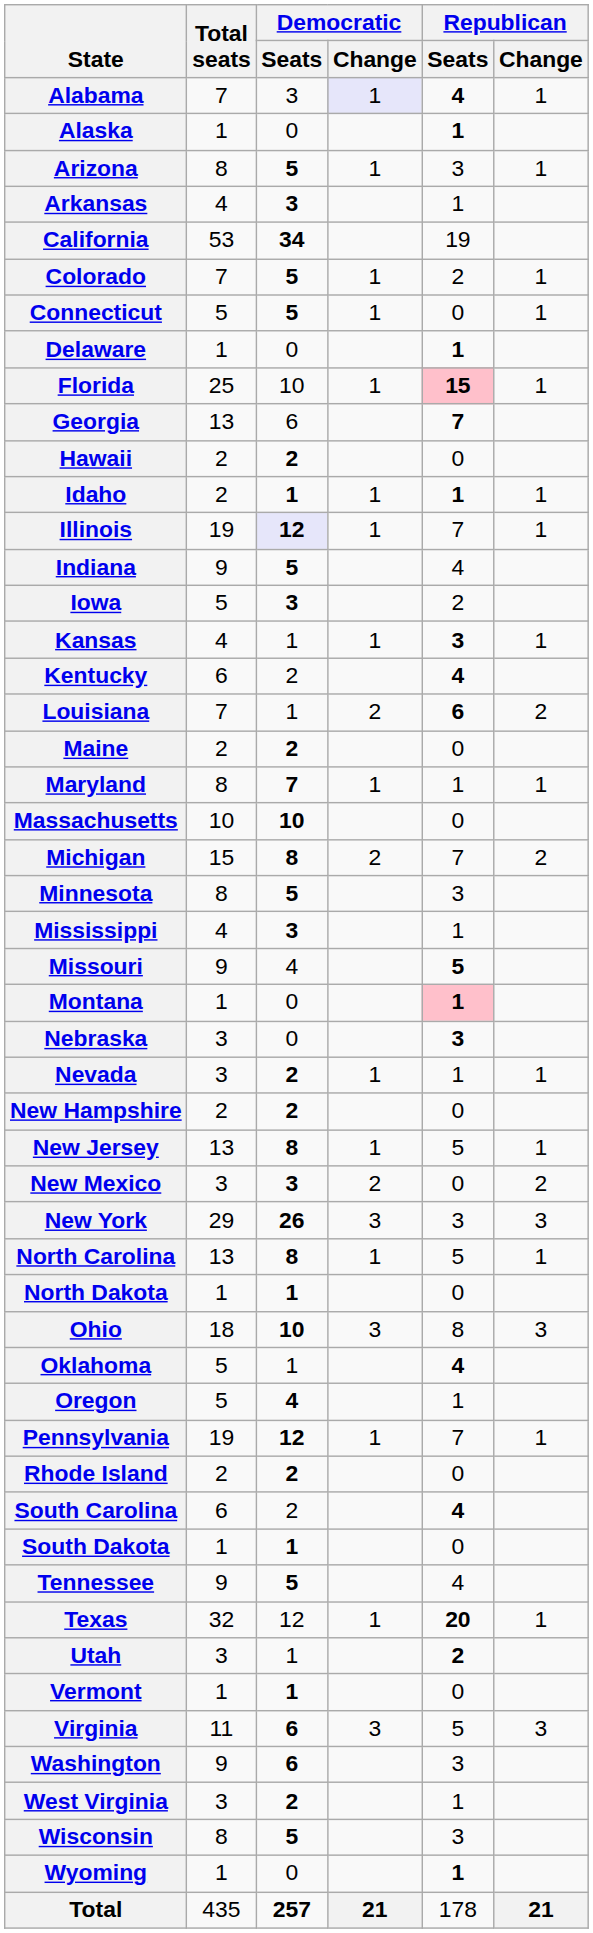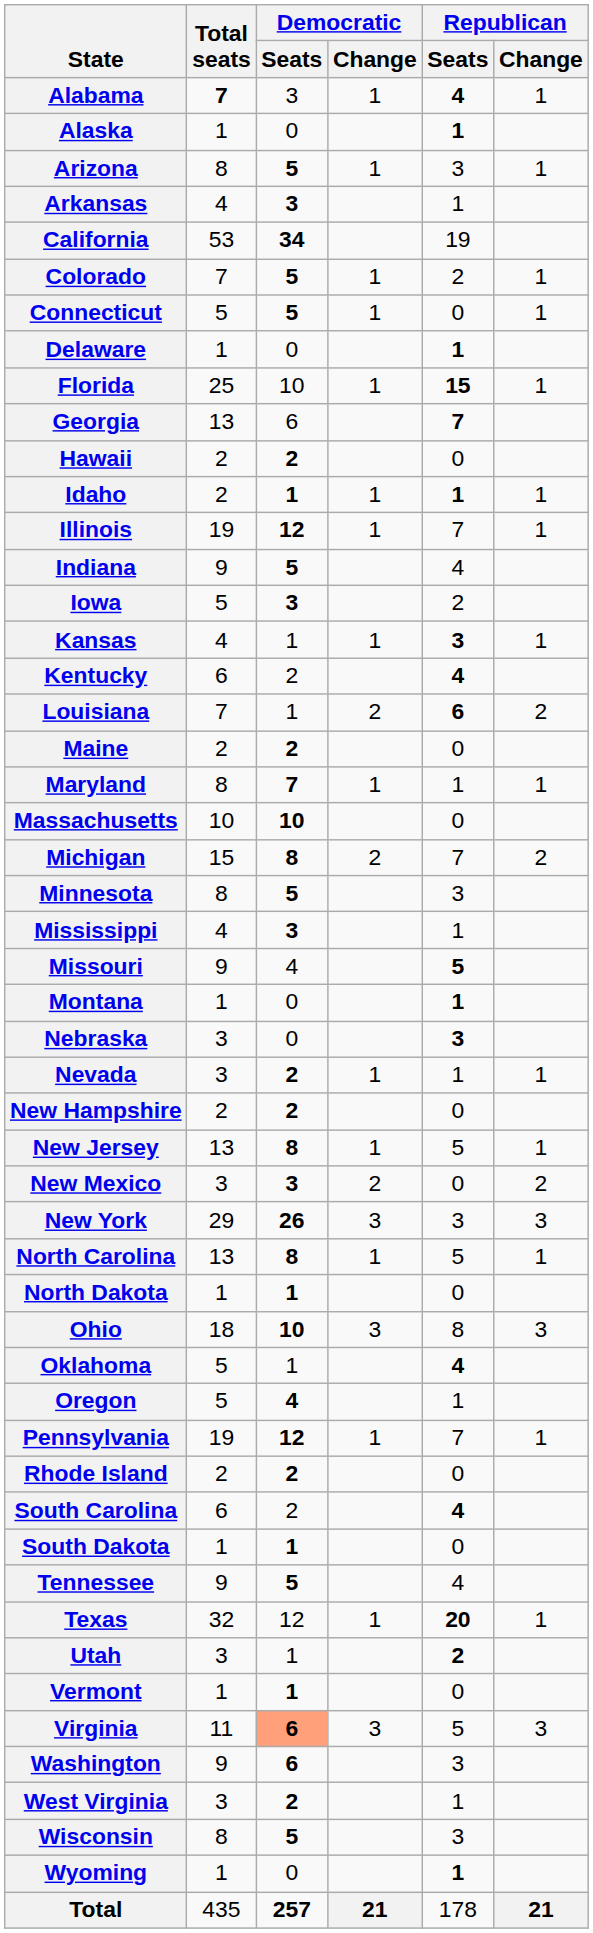Alabama | Total seats: normal -> bold
Alabama | Democratic / Change: lavender background -> no background
Florida | Republican / Seats: pink background -> no background
Illinois | Democratic / Seats: lavender background -> no background
Montana | Republican / Seats: pink background -> no background
Virginia | Democratic / Seats: no background -> lightsalmon background
